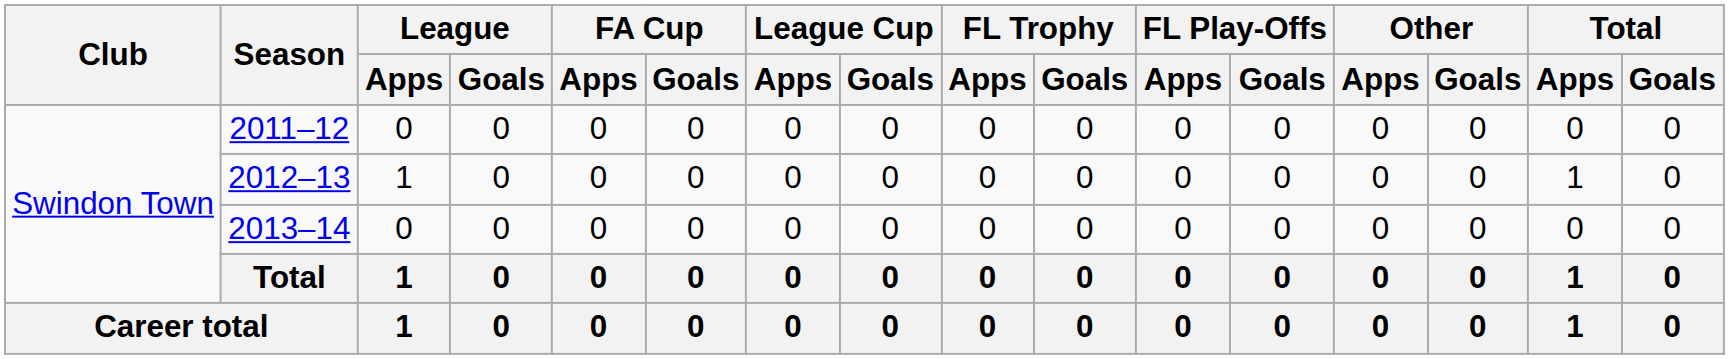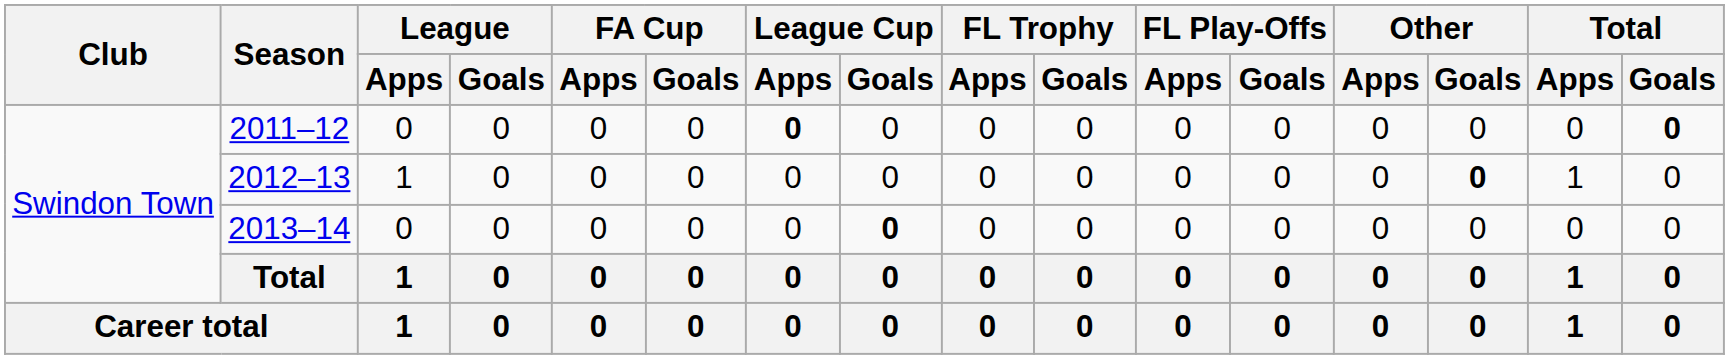2011–12 | League Cup / Apps: normal -> bold
2011–12 | Total / Goals: normal -> bold
2012–13 | Other / Goals: normal -> bold
2013–14 | League Cup / Goals: normal -> bold
